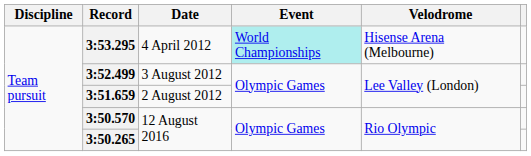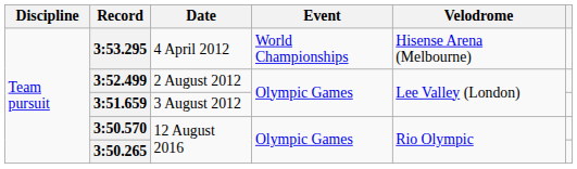3:53.295 | Event: paleturquoise background -> no background
3:52.499 | Date: 3 August 2012 -> 2 August 2012
3:51.659 | Date: 2 August 2012 -> 3 August 2012
